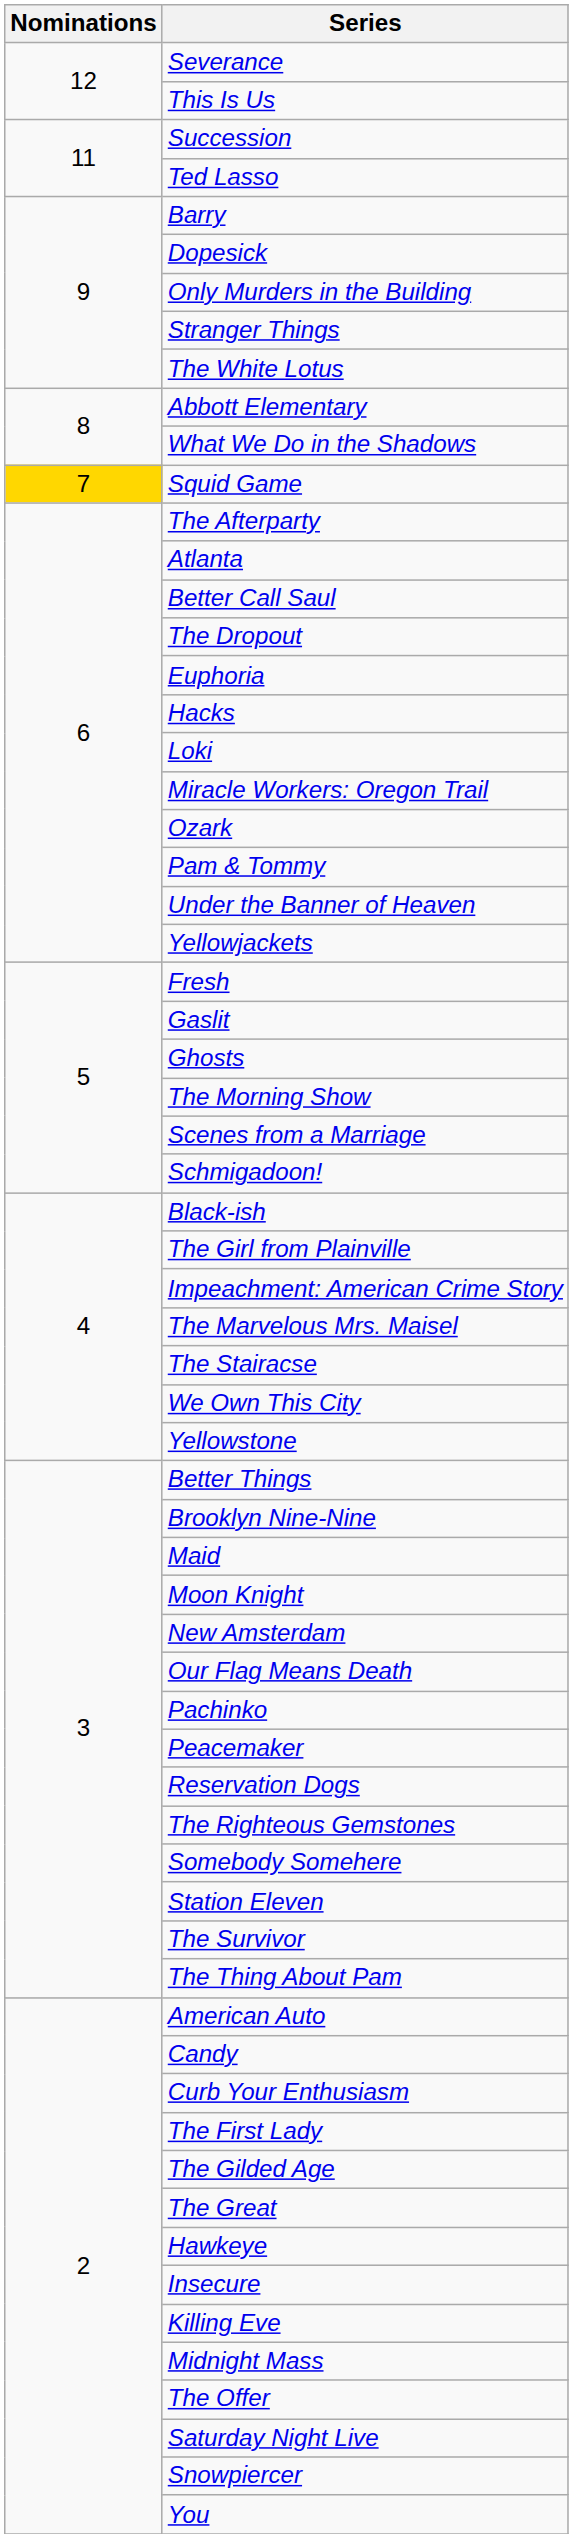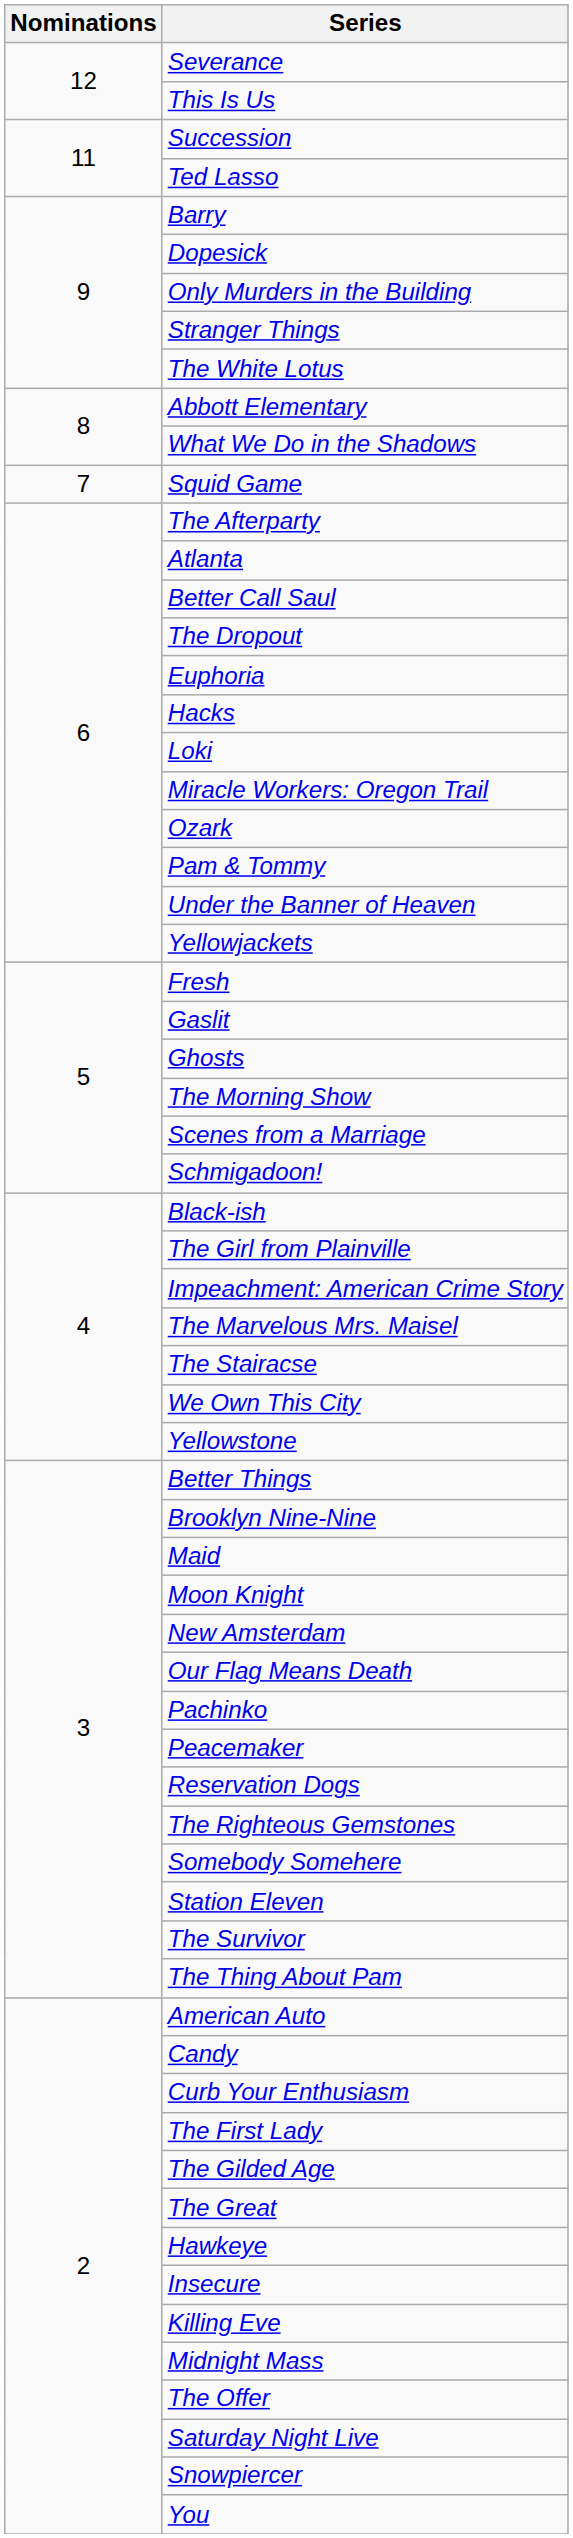Squid Game | Nominations: gold background -> no background
